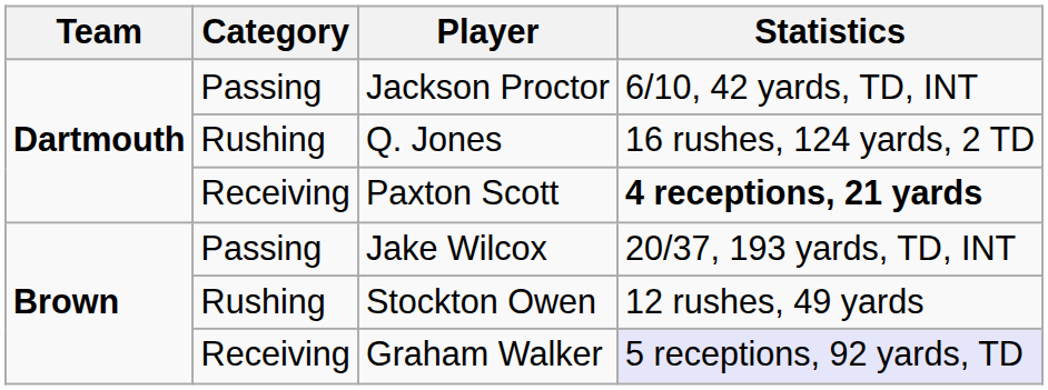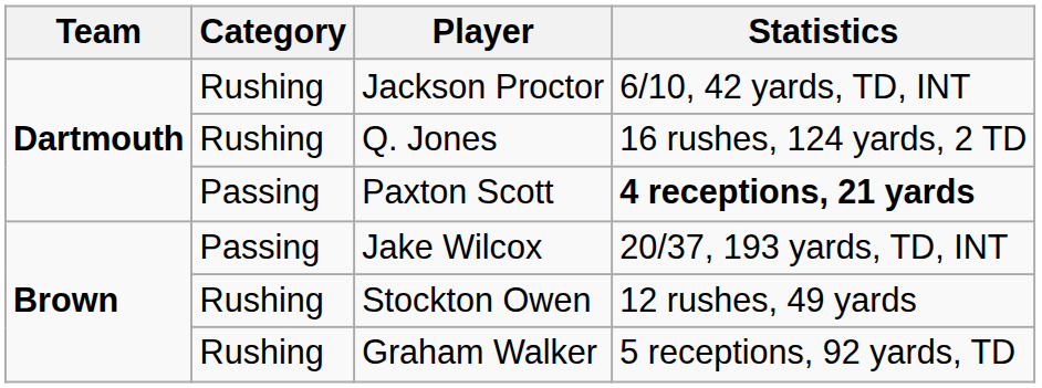Jackson Proctor | Category: Passing -> Rushing
Paxton Scott | Category: Receiving -> Passing
Graham Walker | Category: Receiving -> Rushing
Graham Walker | Statistics: lavender background -> no background
